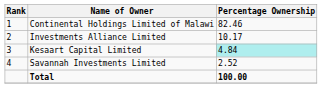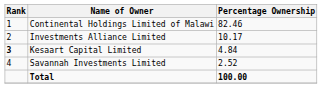Kesaart Capital Limited | Rank: normal -> bold
Kesaart Capital Limited | Percentage Ownership: paleturquoise background -> no background
